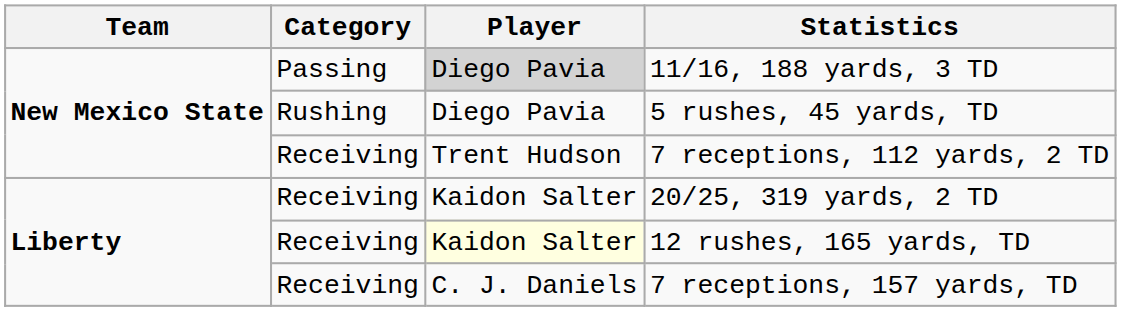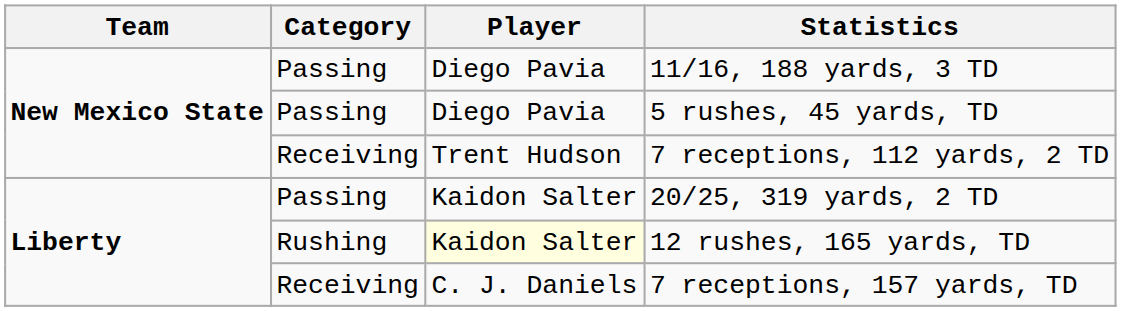11/16, 188 yards, 3 TD | Player: lightgrey background -> no background
5 rushes, 45 yards, TD | Category: Rushing -> Passing
20/25, 319 yards, 2 TD | Category: Receiving -> Passing
12 rushes, 165 yards, TD | Category: Receiving -> Rushing
